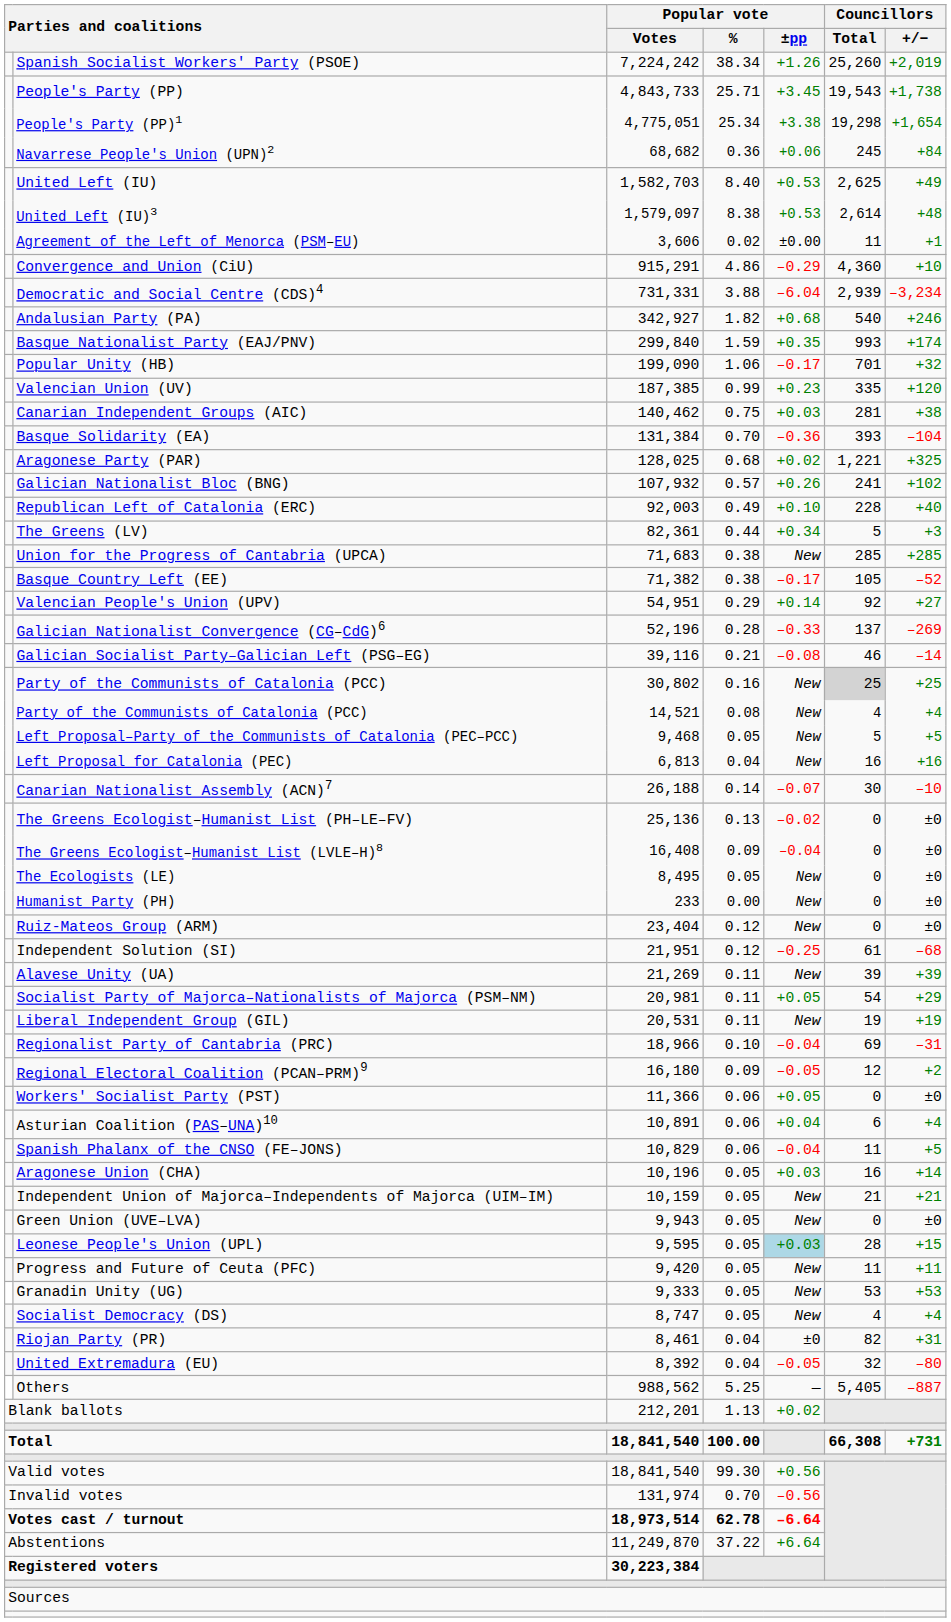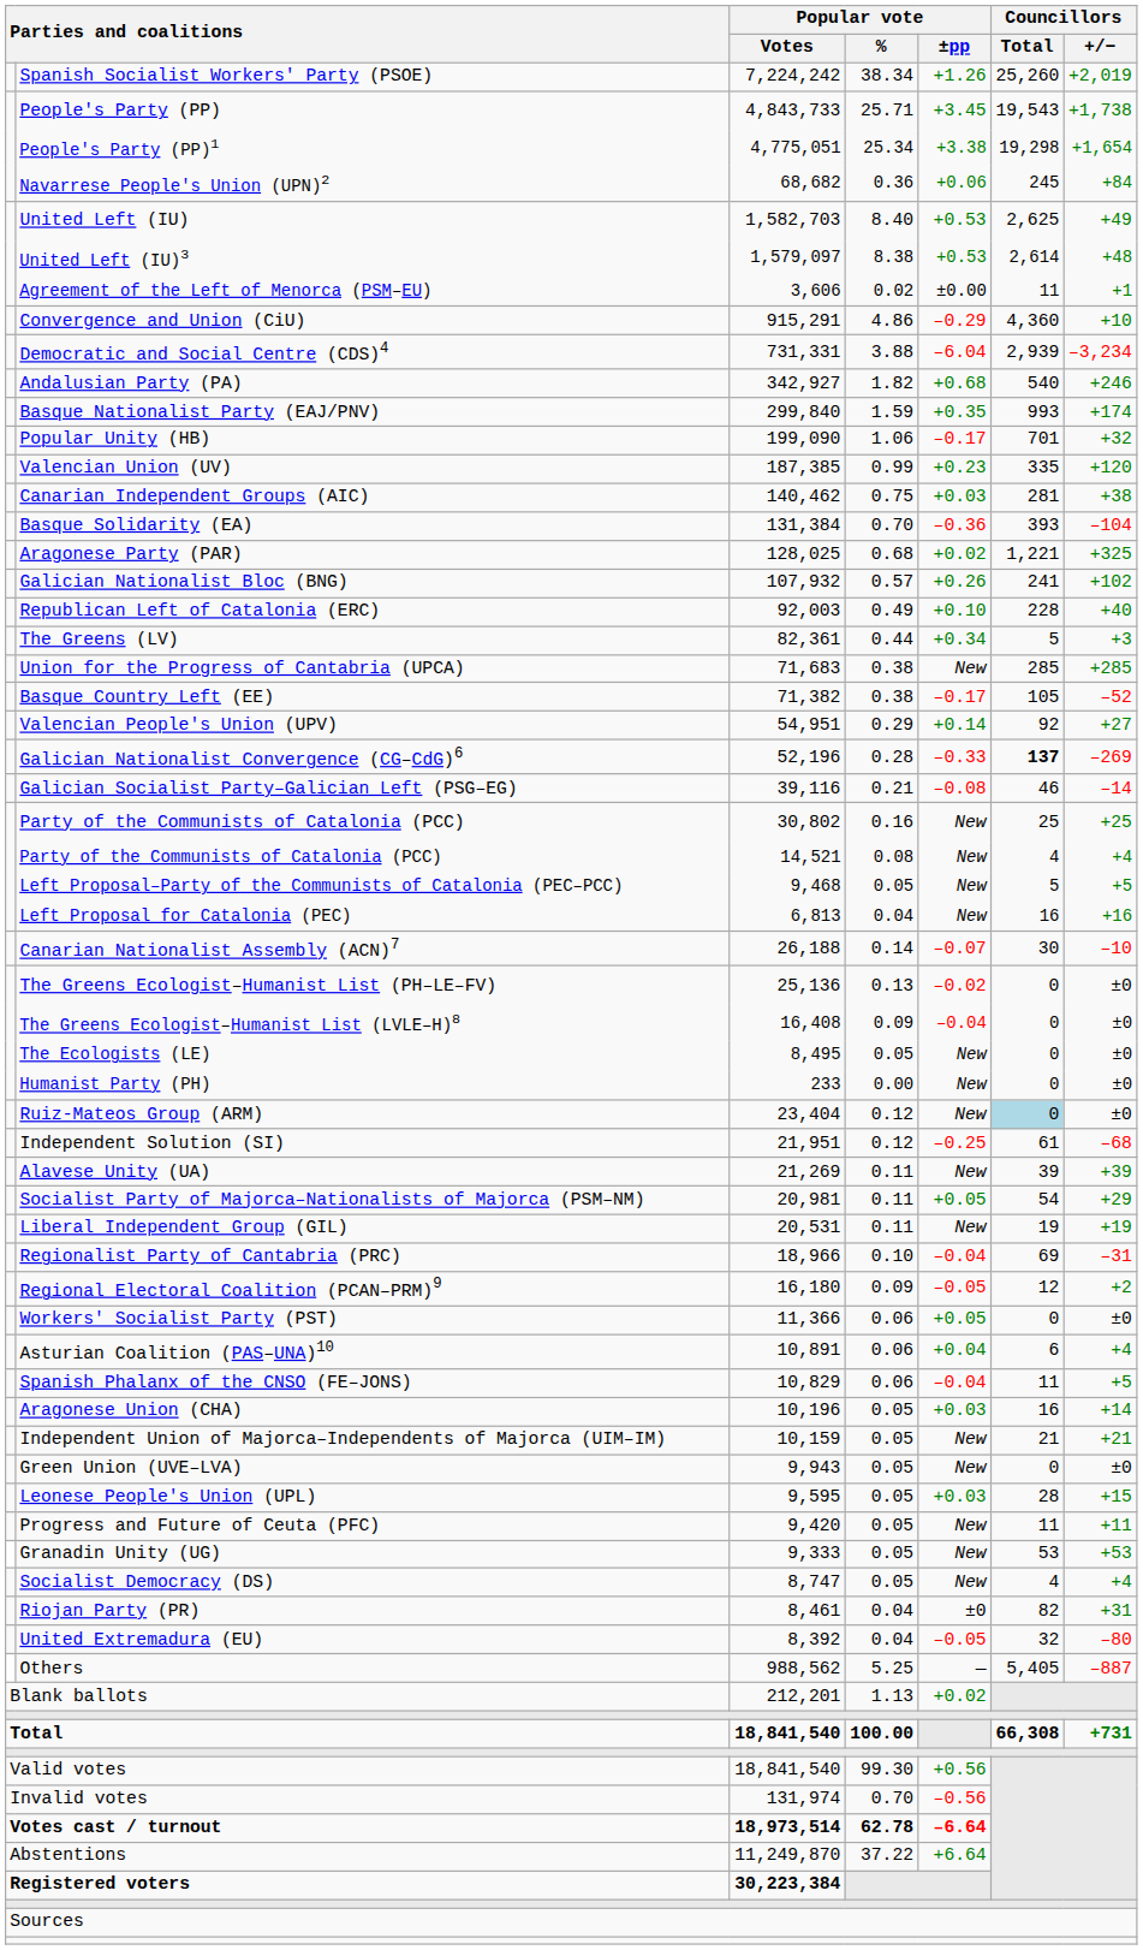Galician Nationalist Convergence (CG–CdG)6 | Councillors / Total: normal -> bold
Party of the Communists of Catalonia (PCC) / 30,802 | Councillors / Total: lightgrey background -> no background
Ruiz-Mateos Group (ARM) | Councillors / Total: no background -> lightblue background
Leonese People's Union (UPL) | Popular vote / ±pp: lightblue background -> no background
